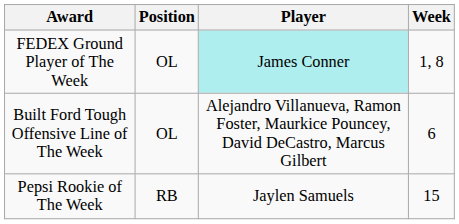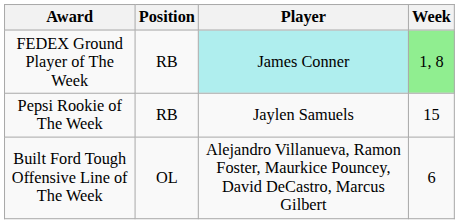FEDEX Ground Player of The Week | Position: OL -> RB
FEDEX Ground Player of The Week | Week: no background -> lightgreen background
rows swapped: Built Ford Tough Offensive Line of The Week <-> Pepsi Rookie of The Week
